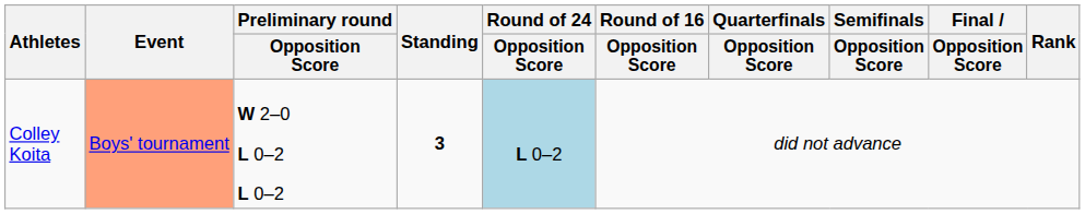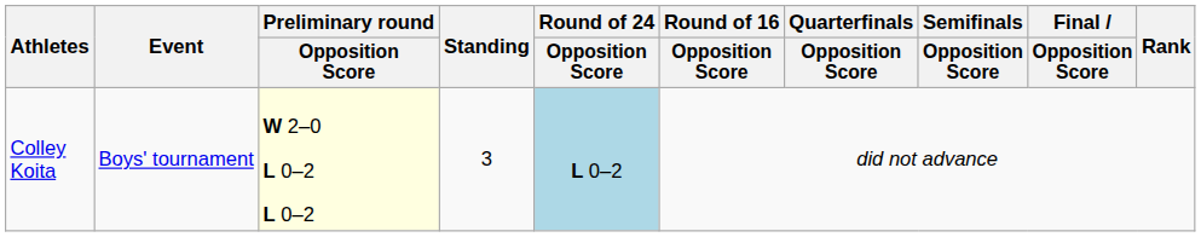Colley Koita | Event: lightsalmon background -> no background
Colley Koita | Preliminary round / Opposition Score: no background -> lightyellow background
Colley Koita | Standing: bold -> normal
